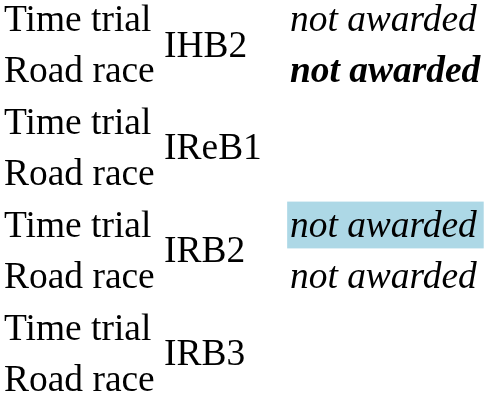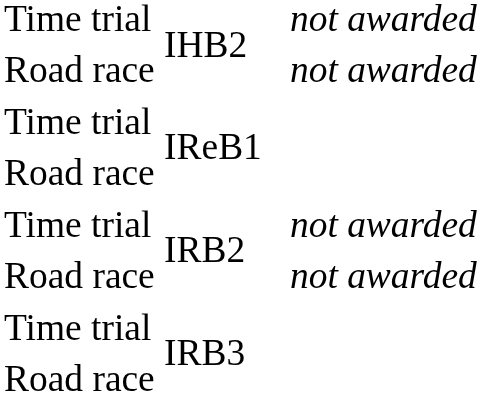Road race / IHB2 | column 3: bold -> normal
Time trial / IRB2 | column 3: lightblue background -> no background
